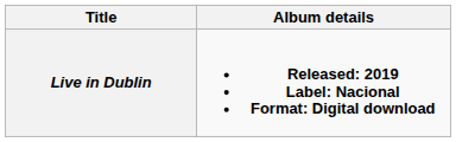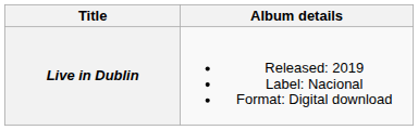Live in Dublin | Album details: bold -> normal
